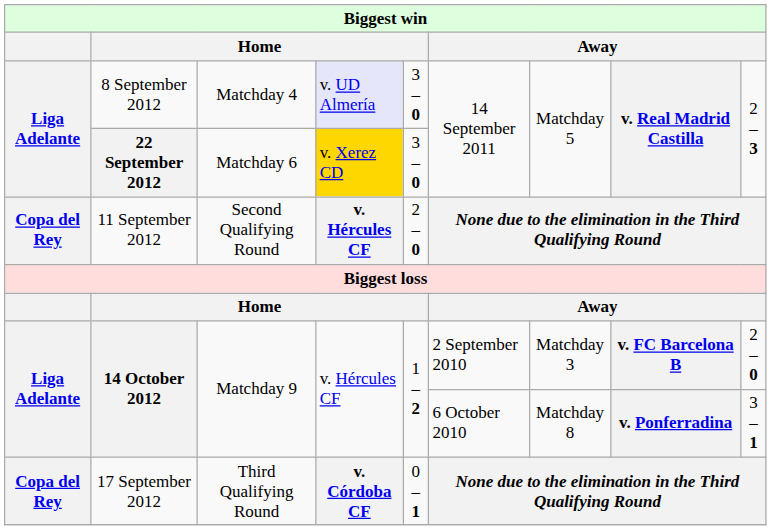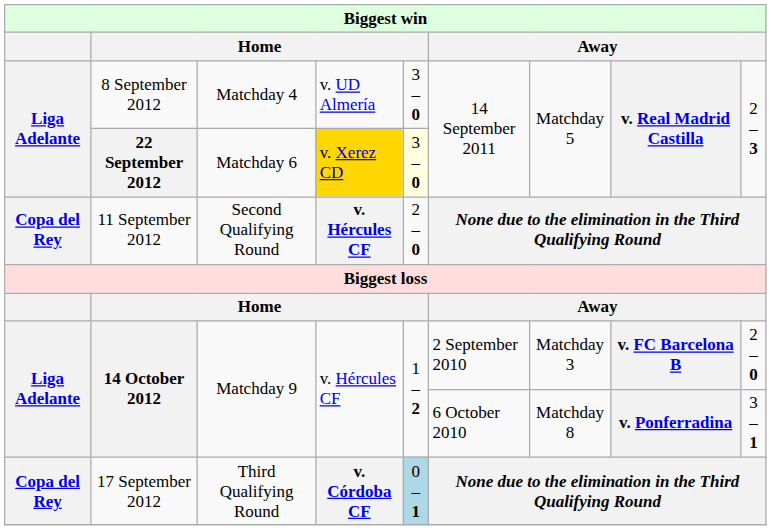8 September 2012 | column 4: lavender background -> no background
22 September 2012 | column 5: no background -> lightyellow background
17 September 2012 | column 5: no background -> lightblue background
